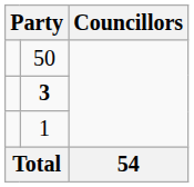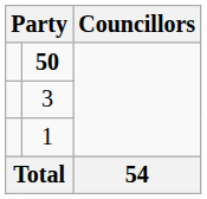50 | column 2: normal -> bold
3 | column 2: bold -> normal
